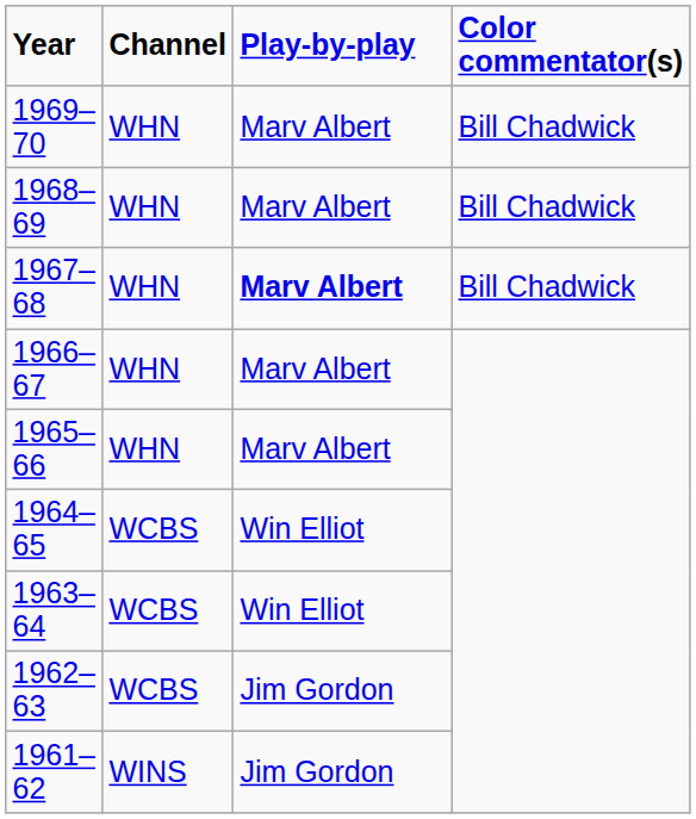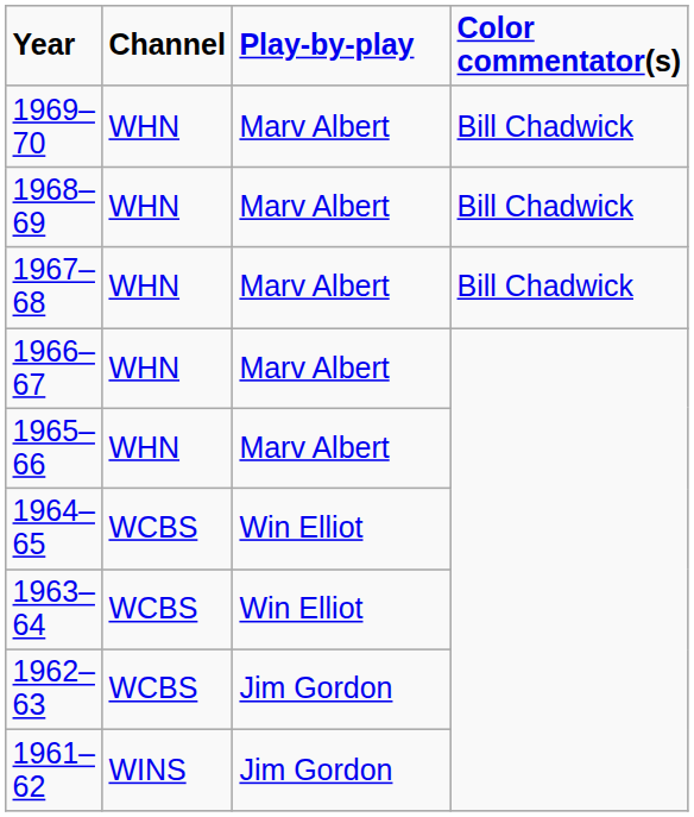1967–68 | Play-by-play: bold -> normal
